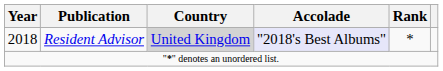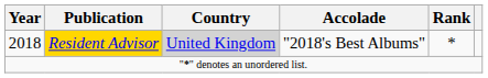2018 | Publication: no background -> gold background
2018 | Accolade: lavender background -> no background
